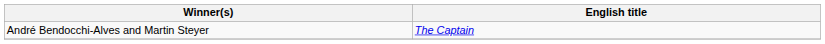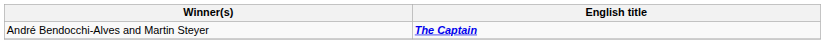André Bendocchi-Alves and Martin Steyer | English title: normal -> bold
